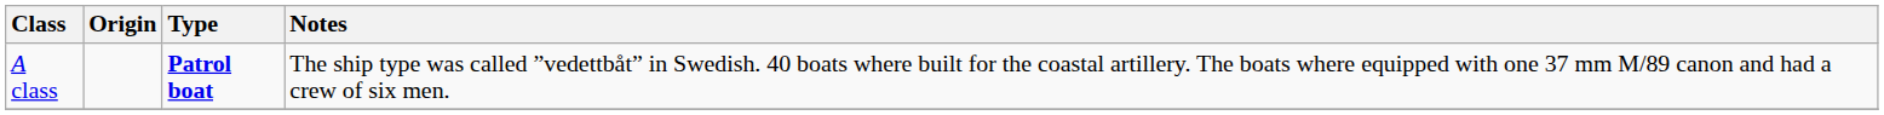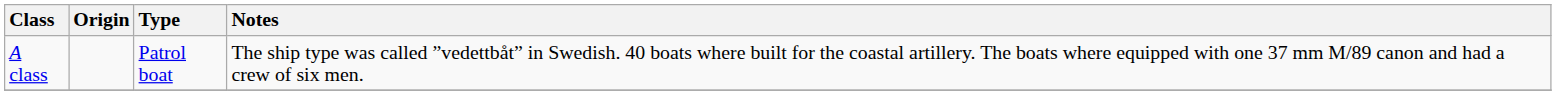A class | Type: bold -> normal
